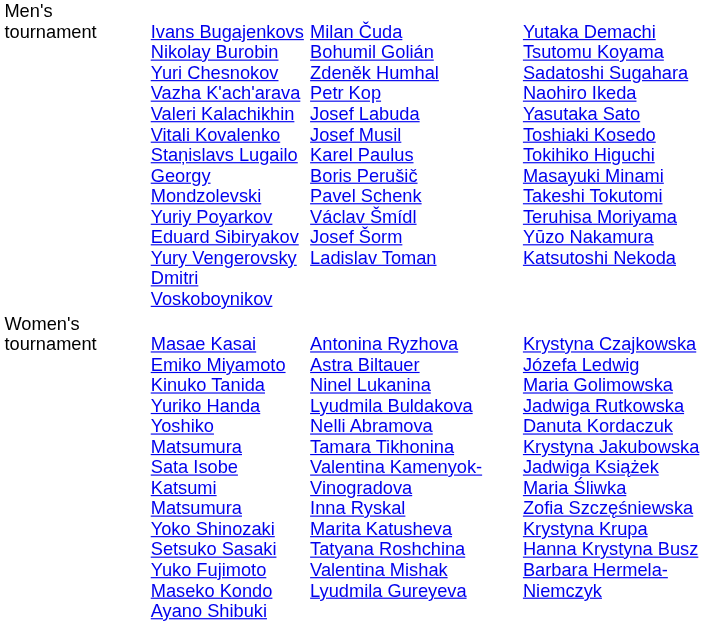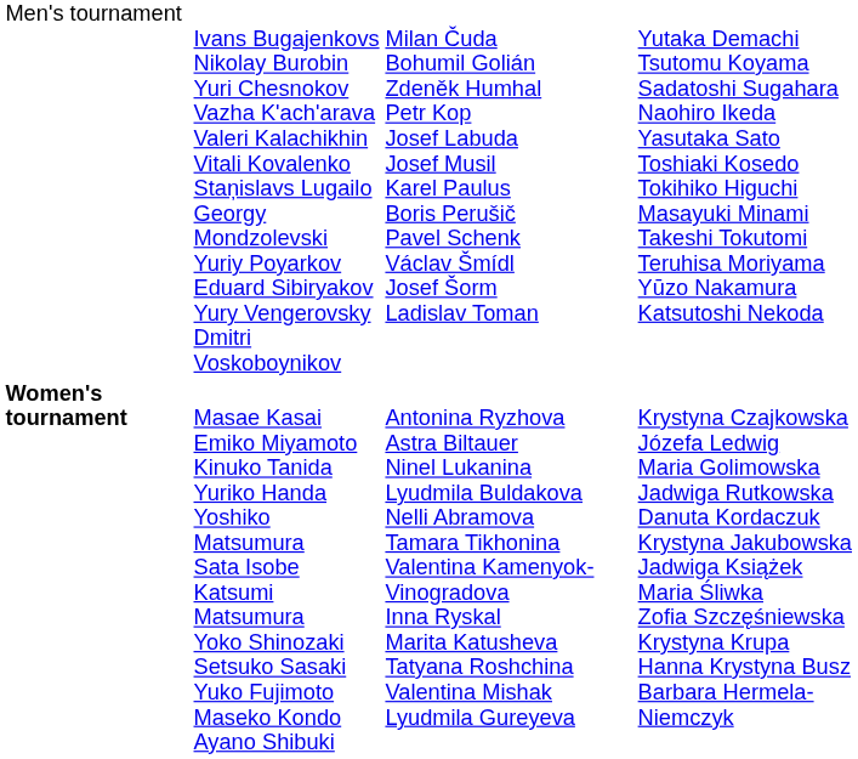Women's tournament | column 1: normal -> bold
